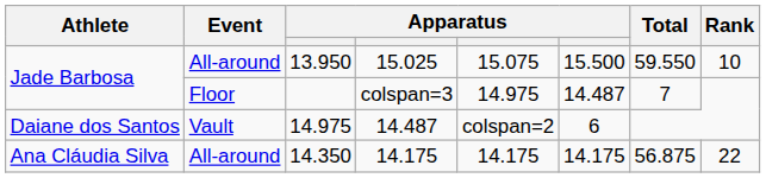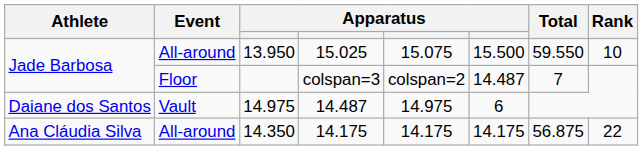row 4 | column 5: 14.975 -> colspan=2
row 5 | column 5: colspan=2 -> 14.975
